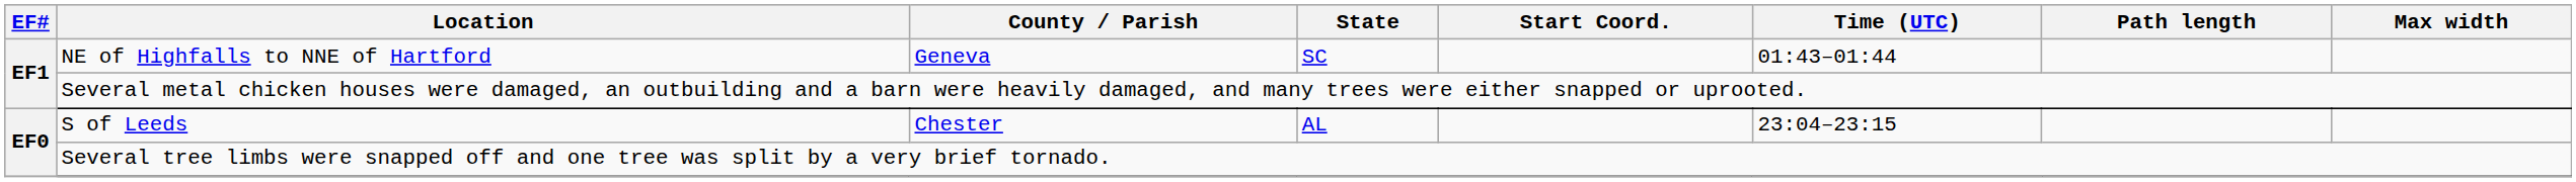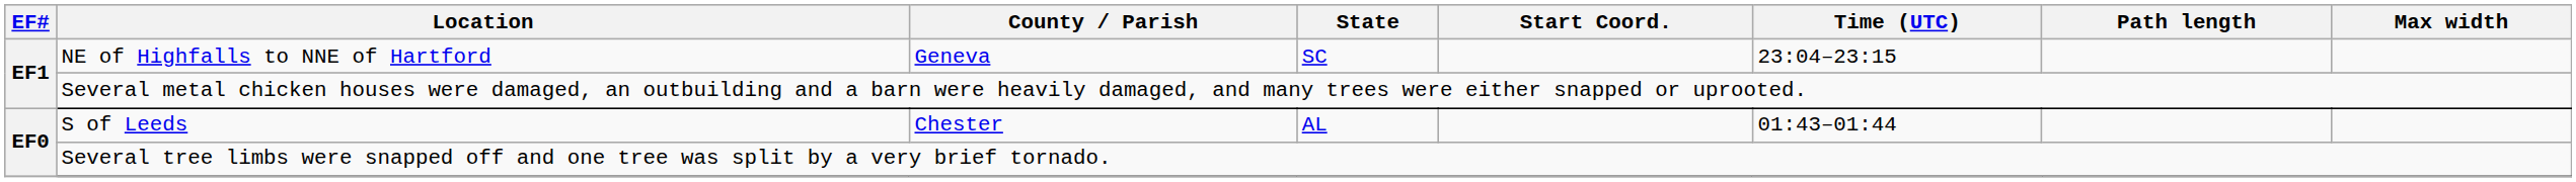NE of Highfalls to NNE of Hartford | Time (UTC): 01:43–01:44 -> 23:04–23:15
S of Leeds | Time (UTC): 23:04–23:15 -> 01:43–01:44
